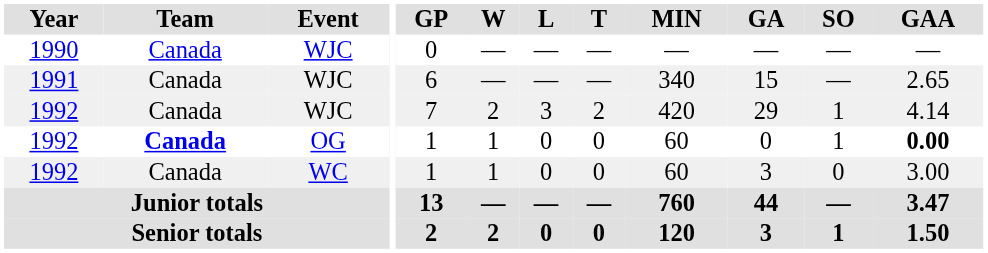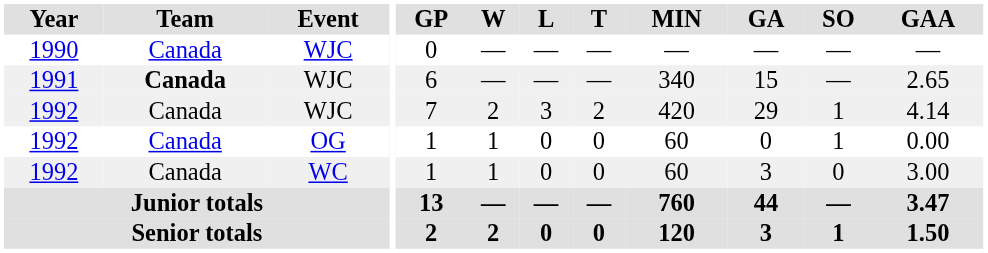1991 | Team: normal -> bold
1992 / OG | Team: bold -> normal
1992 / OG | GAA: bold -> normal
